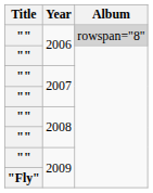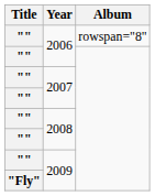2006 / rowspan="8" | Album: lightgrey background -> no background
